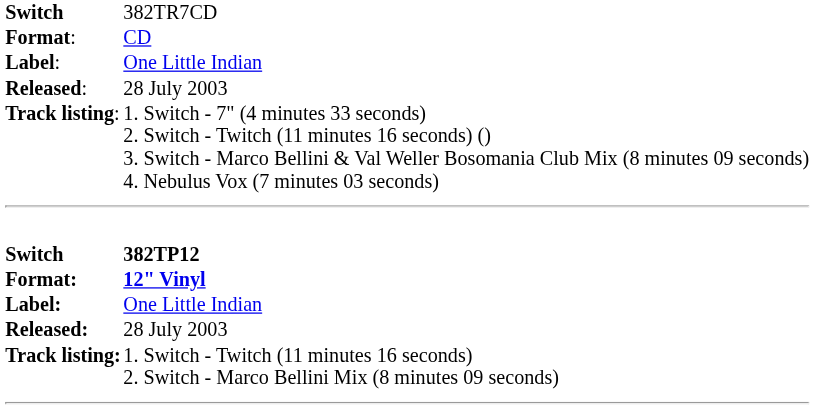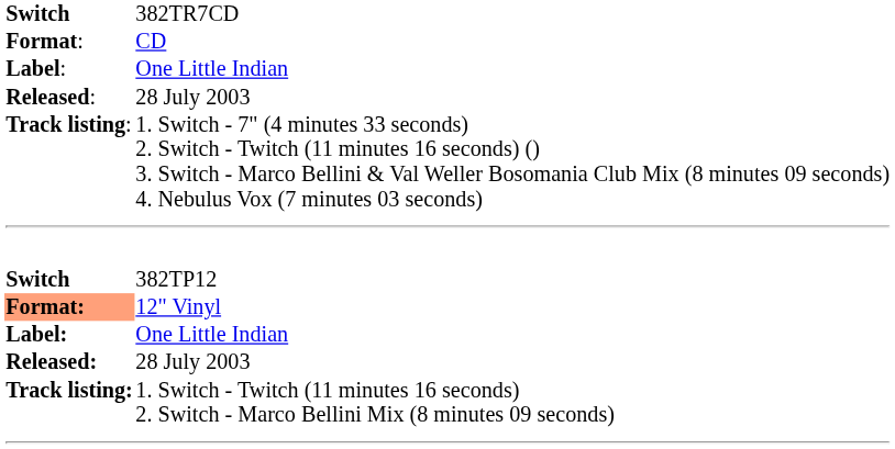382TP12 | column 2: bold -> normal
12" Vinyl | column 1: no background -> lightsalmon background
12" Vinyl | column 2: bold -> normal
